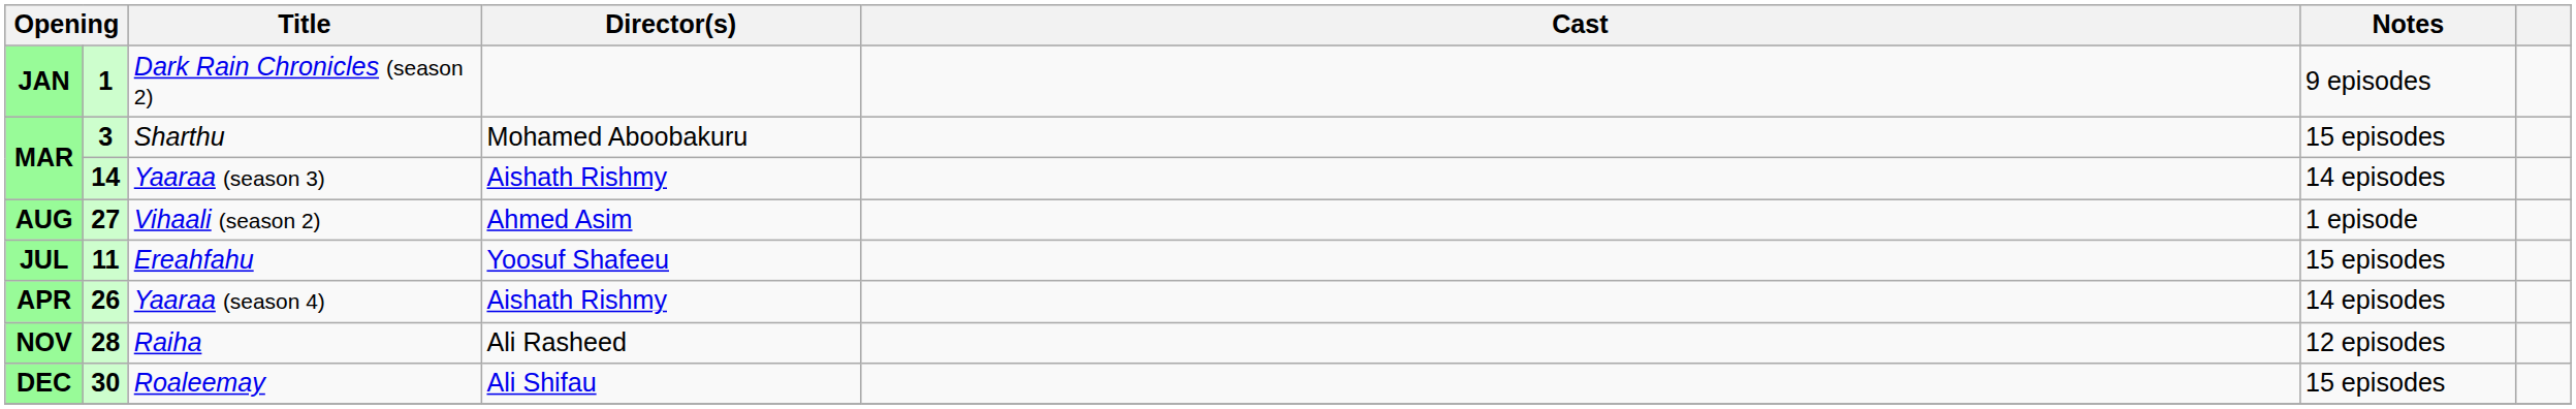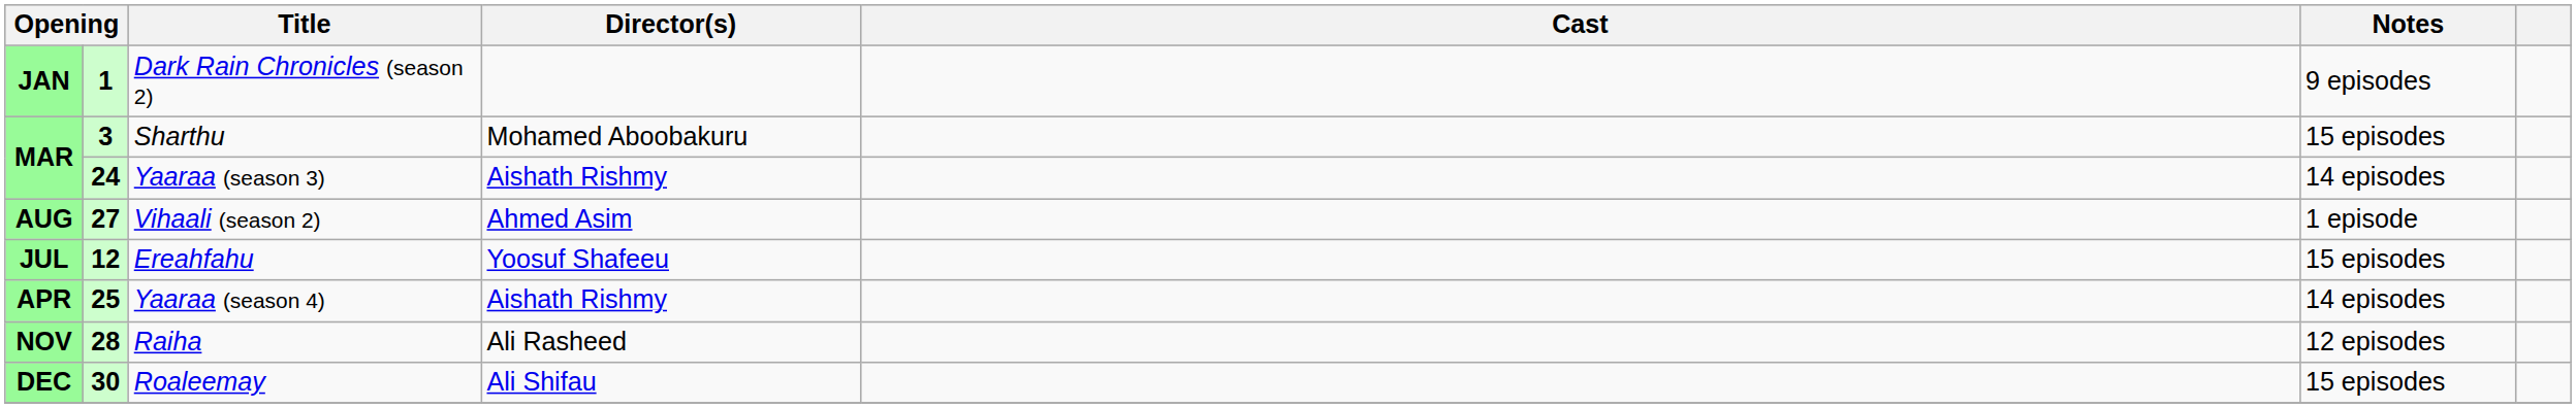Yaaraa (season 3) | column 2: 14 -> 24
Ereahfahu | column 2: 11 -> 12
Yaaraa (season 4) | column 2: 26 -> 25
